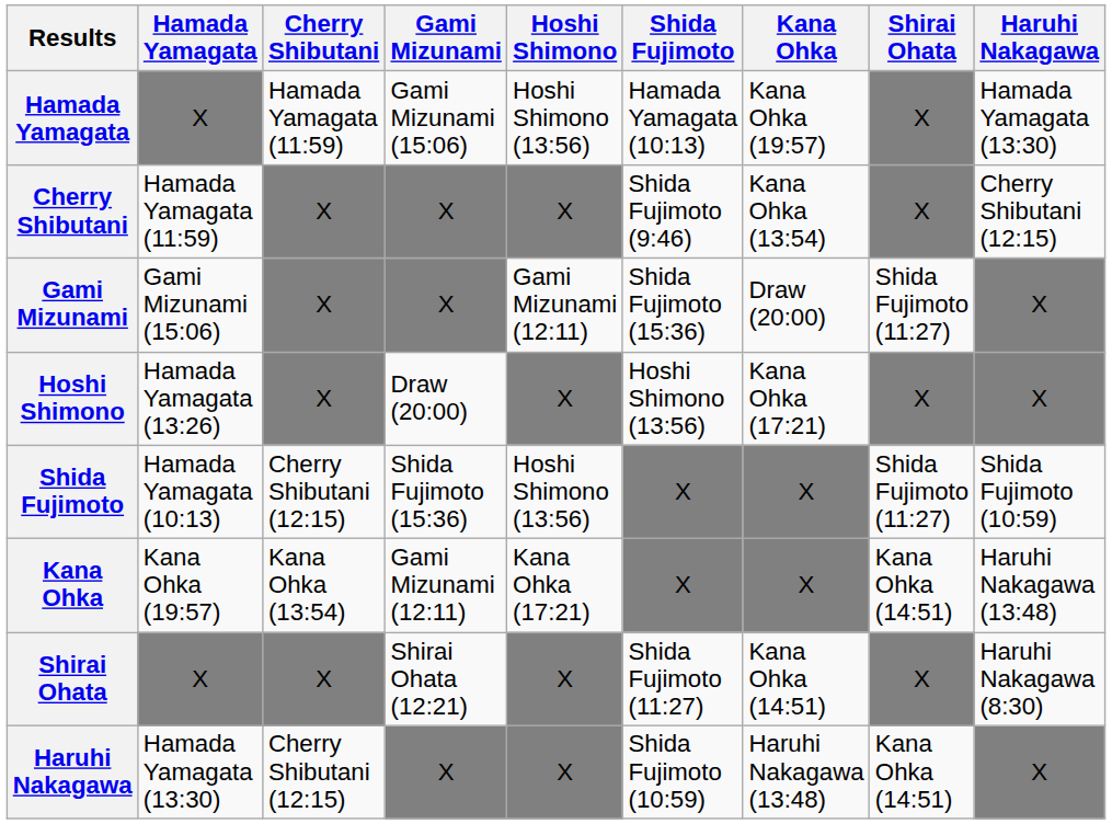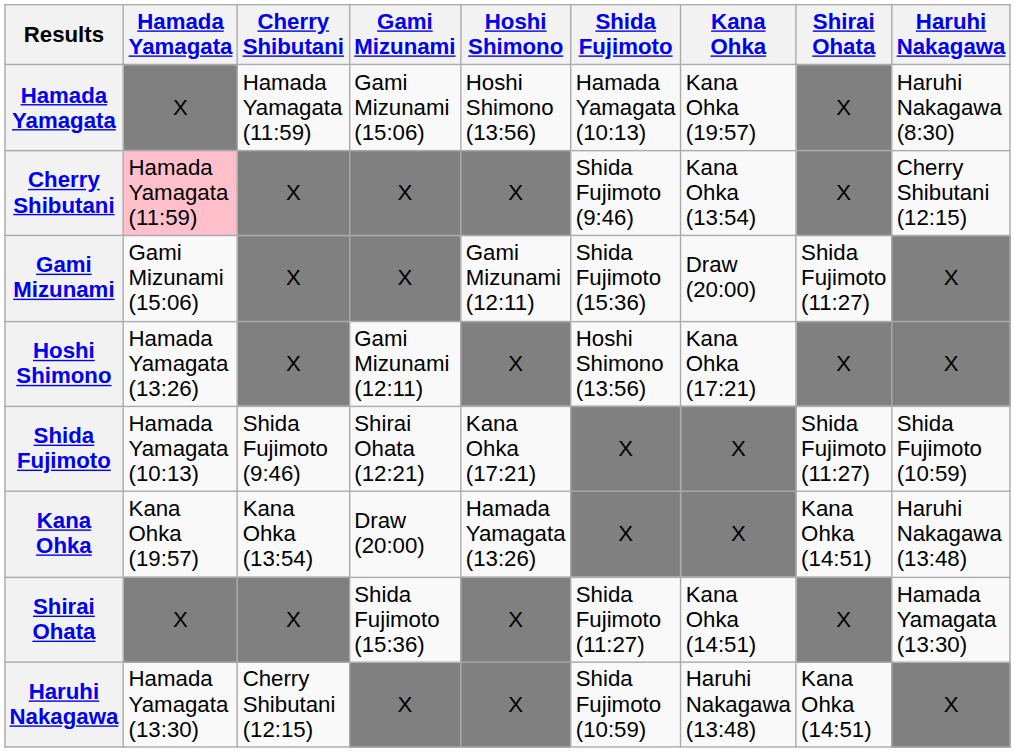row 2 | Haruhi Nakagawa: Hamada Yamagata (13:30) -> Haruhi Nakagawa (8:30)
row 3 | Hamada Yamagata: no background -> pink background
row 5 | Gami Mizunami: Draw (20:00) -> Gami Mizunami (12:11)
row 6 | Cherry Shibutani: Cherry Shibutani (12:15) -> Shida Fujimoto (9:46)
row 6 | Gami Mizunami: Shida Fujimoto (15:36) -> Shirai Ohata (12:21)
row 6 | Hoshi Shimono: Hoshi Shimono (13:56) -> Kana Ohka (17:21)
row 7 | Gami Mizunami: Gami Mizunami (12:11) -> Draw (20:00)
row 7 | Hoshi Shimono: Kana Ohka (17:21) -> Hamada Yamagata (13:26)
row 8 | Gami Mizunami: Shirai Ohata (12:21) -> Shida Fujimoto (15:36)
row 8 | Haruhi Nakagawa: Haruhi Nakagawa (8:30) -> Hamada Yamagata (13:30)
